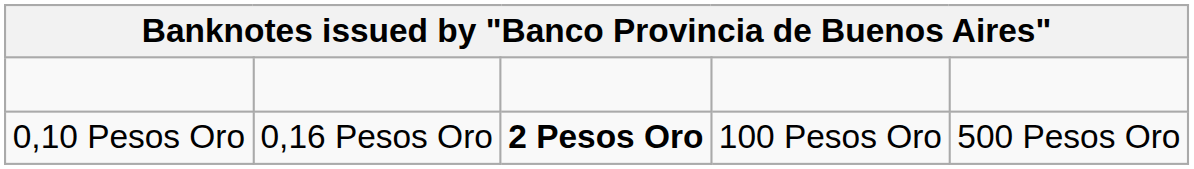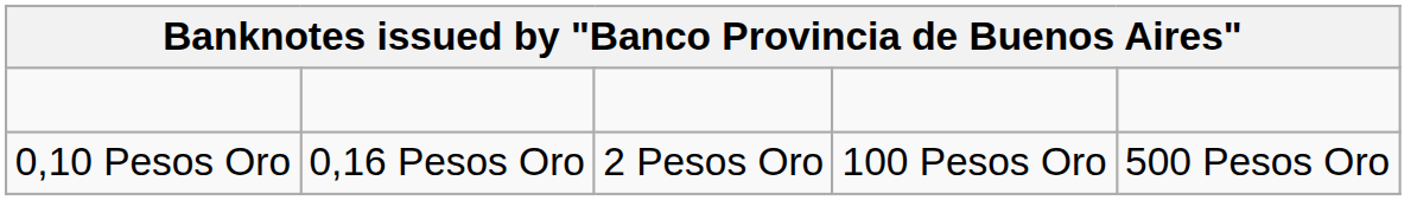0,10 Pesos Oro | column 3: bold -> normal
